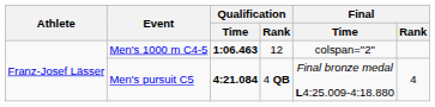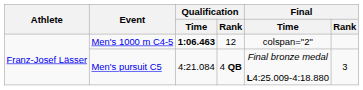Men's pursuit C5 | Qualification / Time: bold -> normal
Men's pursuit C5 | Final / Rank: 4 -> 3
